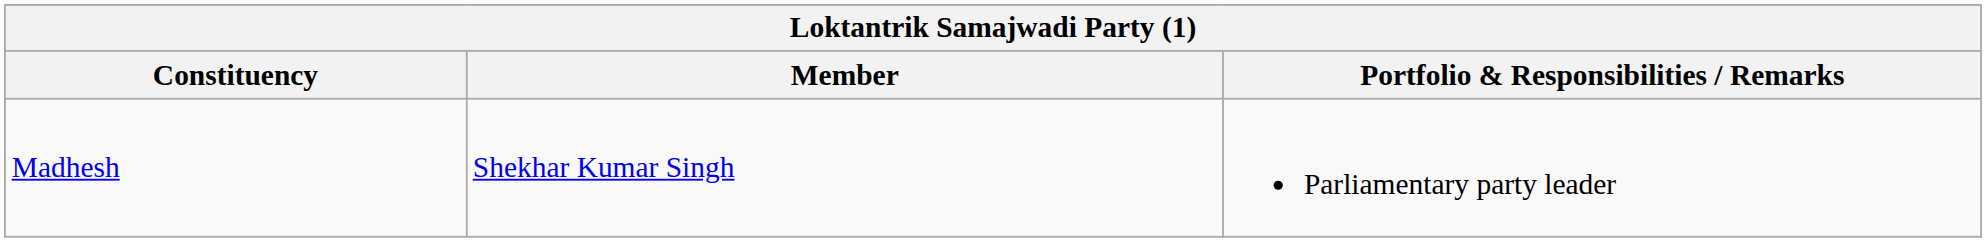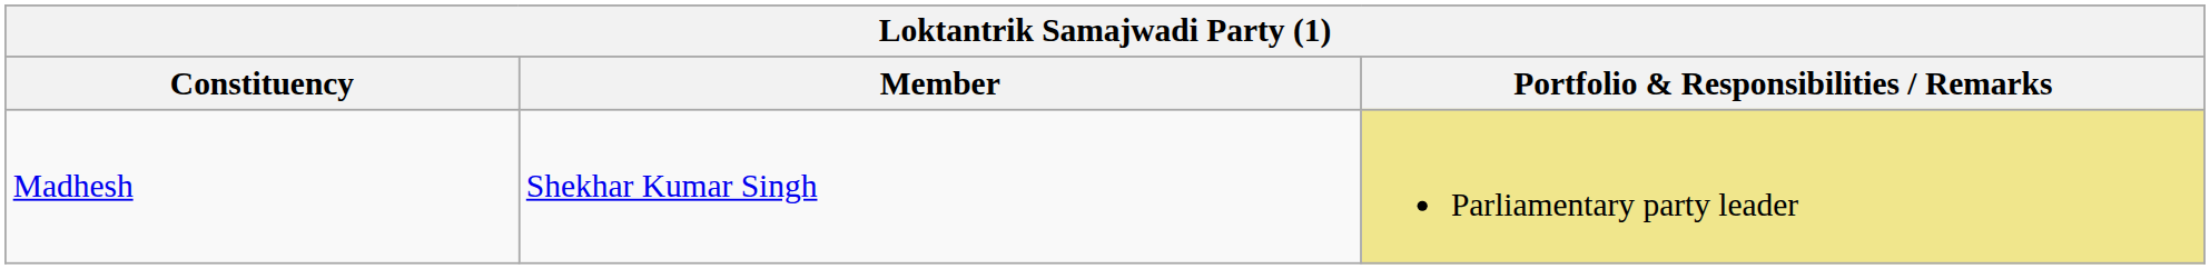Madhesh | Portfolio & Responsibilities / Remarks: no background -> khaki background
